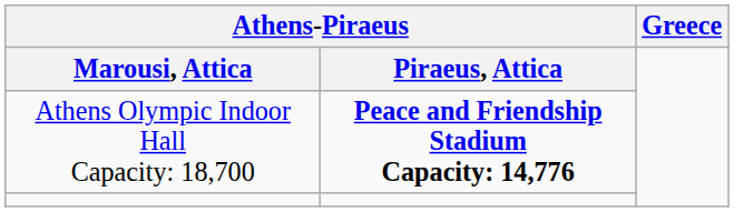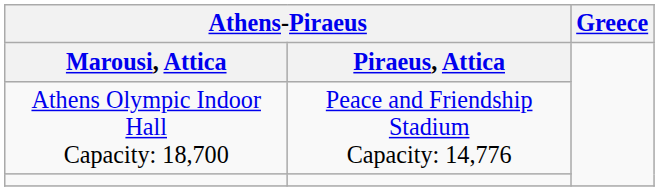Athens Olympic Indoor Hall Capacity: 18,700 | column 2: bold -> normal
